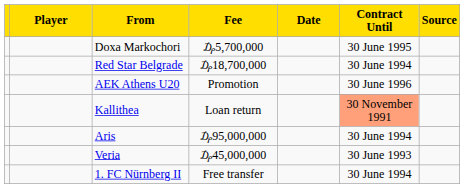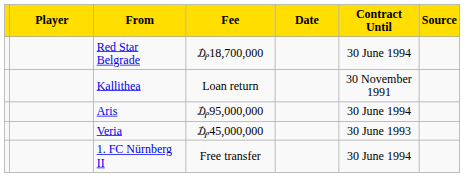- row: Doxa Markochori | ₯5,700,000 | 30 June 1995
- row: AEK Athens U20 | Promotion | 30 June 1996
Kallithea | Contract Until: lightsalmon background -> no background
